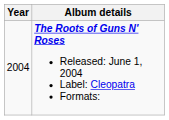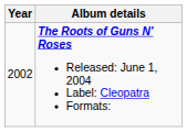row 2 | Year: 2004 -> 2002
